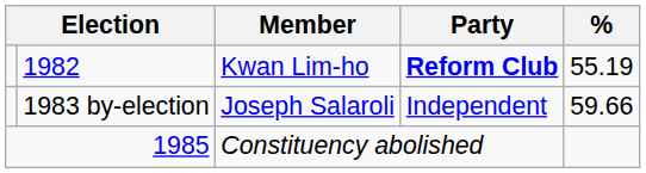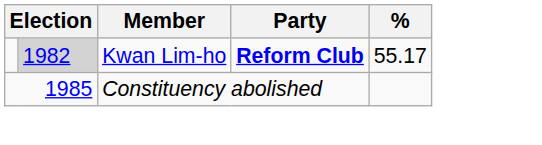Kwan Lim-ho | column 2: no background -> lightgrey background
Kwan Lim-ho | %: 55.19 -> 55.17
- row: 1983 by-election | Joseph Salaroli | Independent | 59.66
